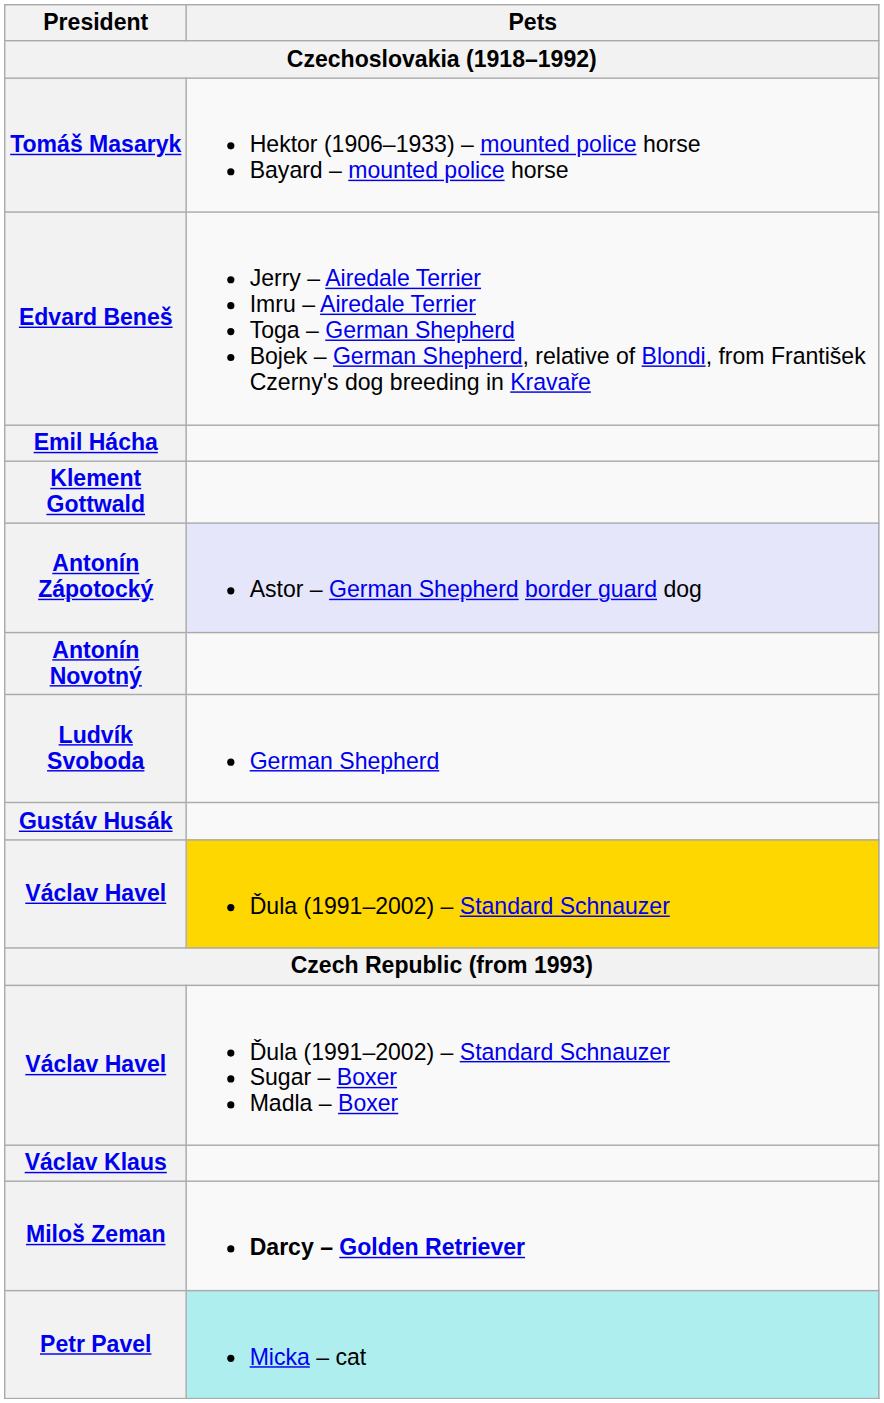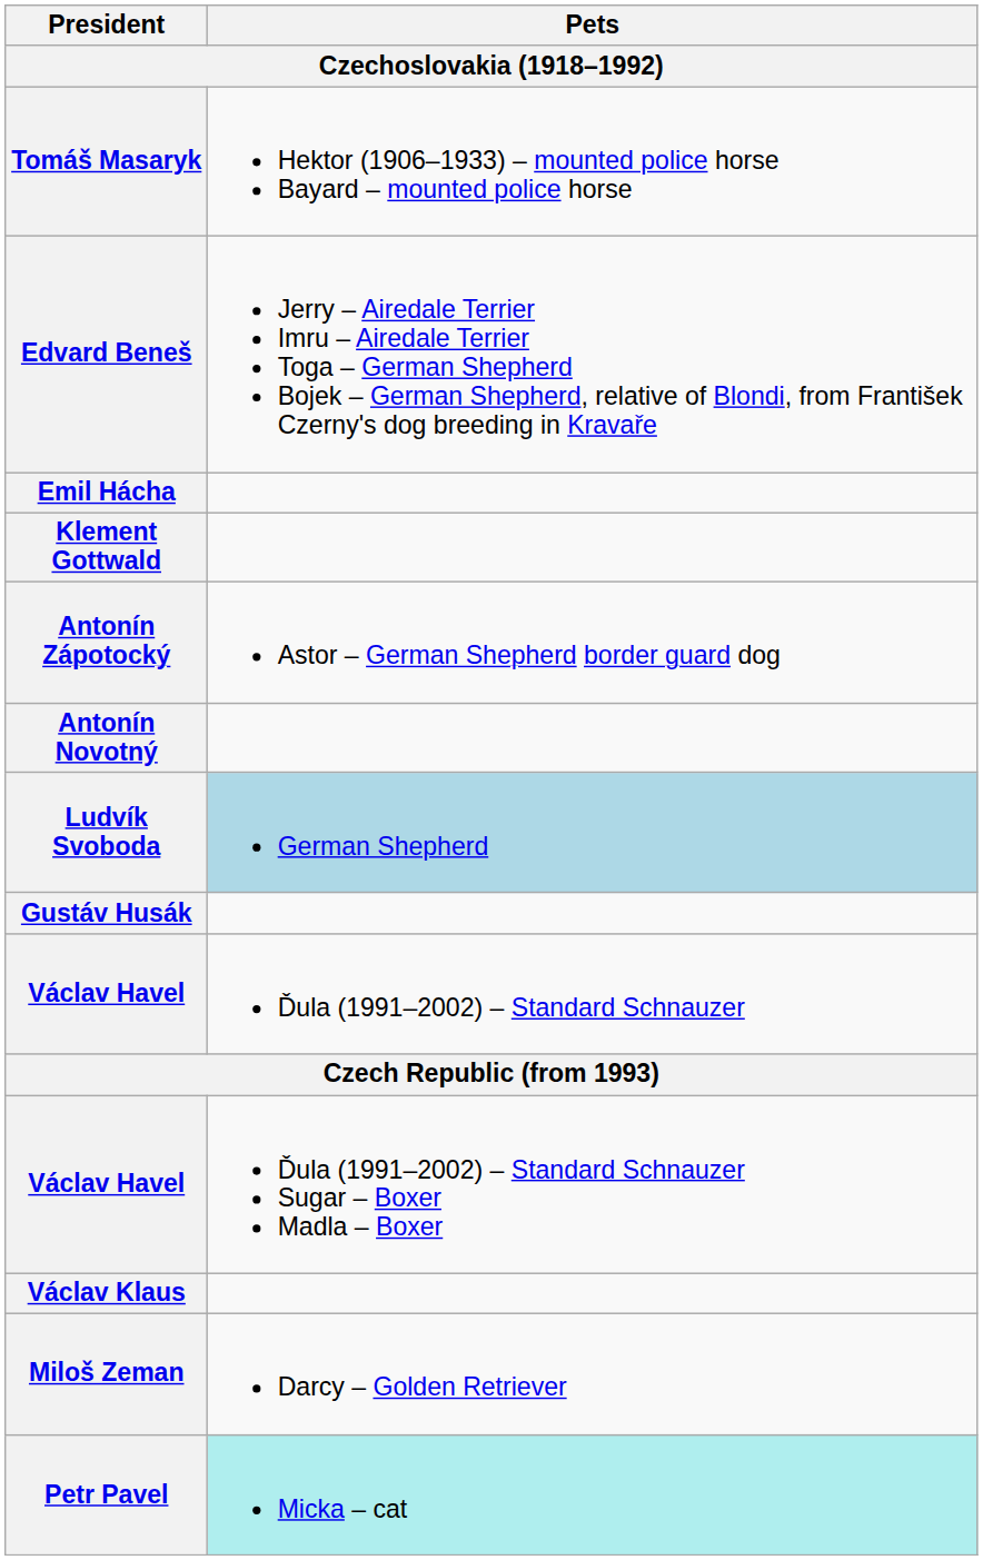row 7 | Pets: lavender background -> no background
row 9 | Pets: no background -> lightblue background
row 11 | Pets: gold background -> no background
row 15 | Pets: bold -> normal
